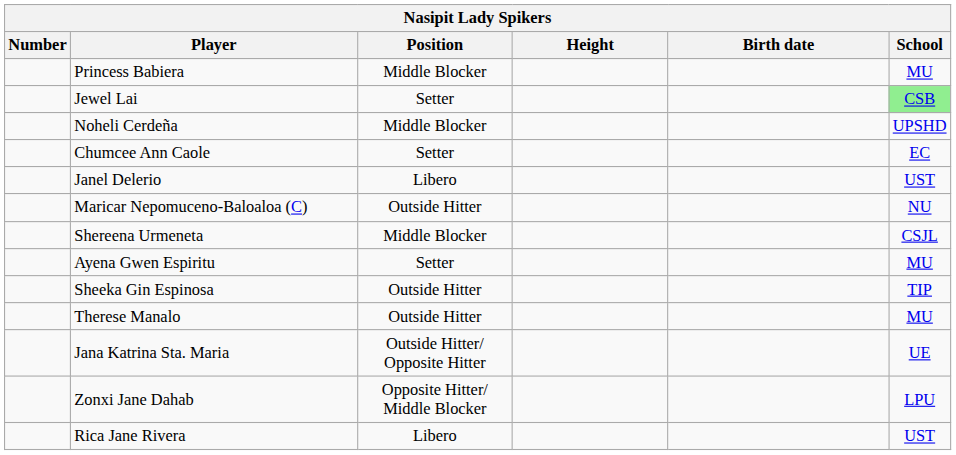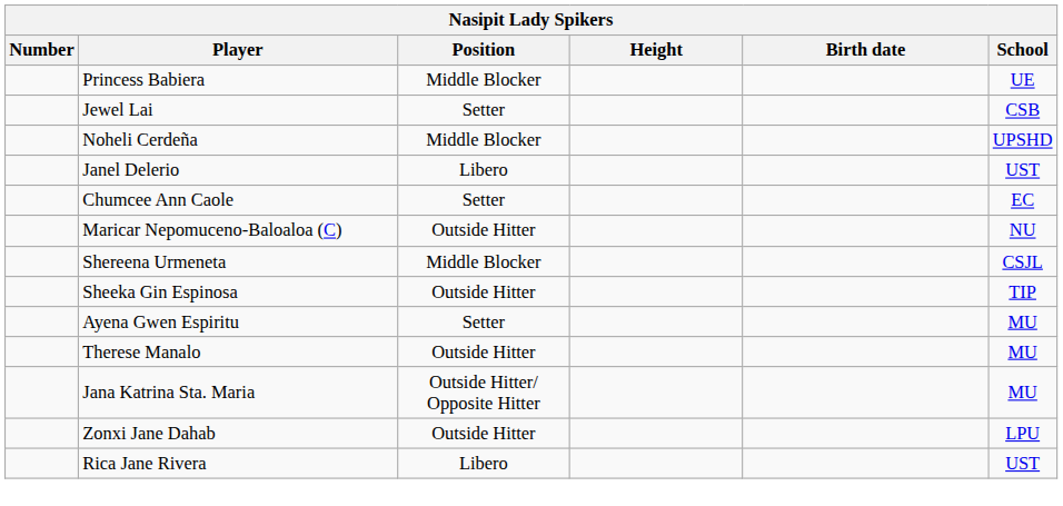Princess Babiera | School: MU -> UE
Jewel Lai | School: lightgreen background -> no background
rows swapped: Chumcee Ann Caole <-> Janel Delerio
rows swapped: Ayena Gwen Espiritu <-> Sheeka Gin Espinosa
Jana Katrina Sta. Maria | School: UE -> MU
Zonxi Jane Dahab | Position: Opposite Hitter/ Middle Blocker -> Outside Hitter
